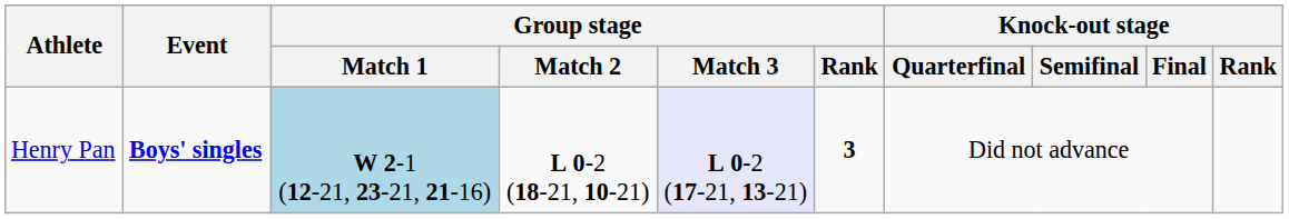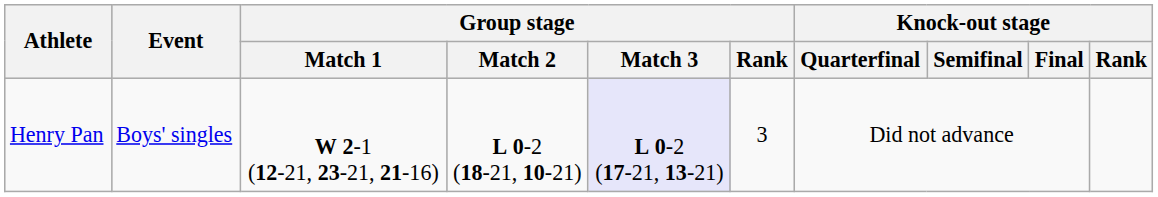Henry Pan | Event: bold -> normal
Henry Pan | Group stage / Match 1: lightblue background -> no background
Henry Pan | Group stage / Rank: bold -> normal
